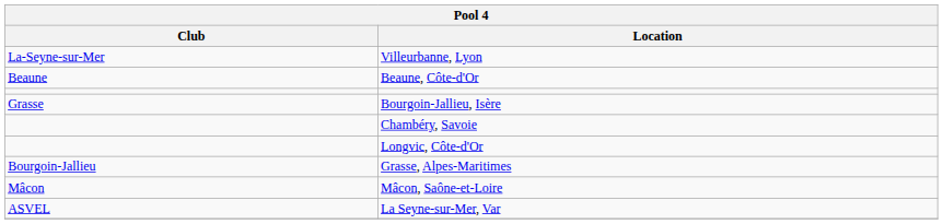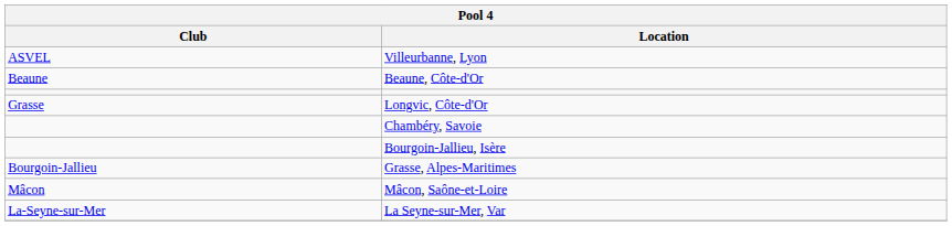row 3 | Club: La-Seyne-sur-Mer -> ASVEL
row 6 | Location: Bourgoin-Jallieu, Isère -> Longvic, Côte-d'Or
row 8 | Location: Longvic, Côte-d'Or -> Bourgoin-Jallieu, Isère
row 11 | Club: ASVEL -> La-Seyne-sur-Mer
